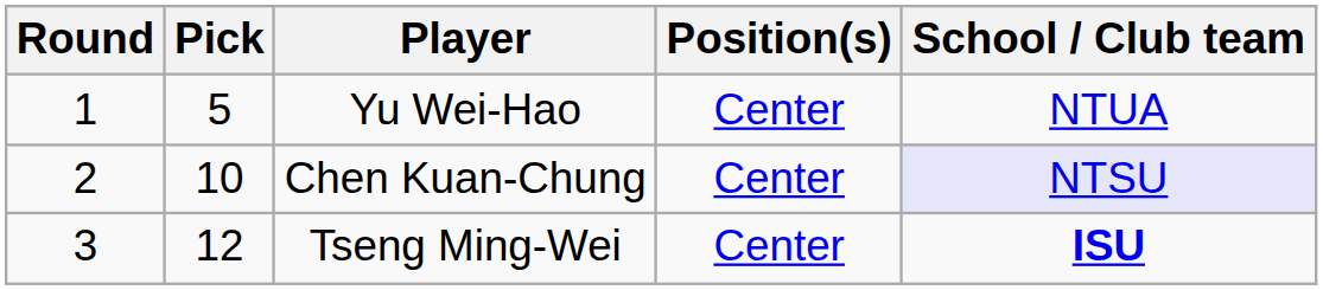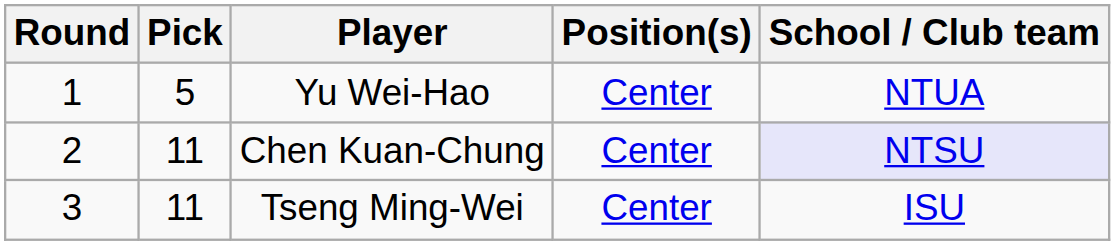Chen Kuan-Chung | Pick: 10 -> 11
Tseng Ming-Wei | Pick: 12 -> 11
Tseng Ming-Wei | School / Club team: bold -> normal
